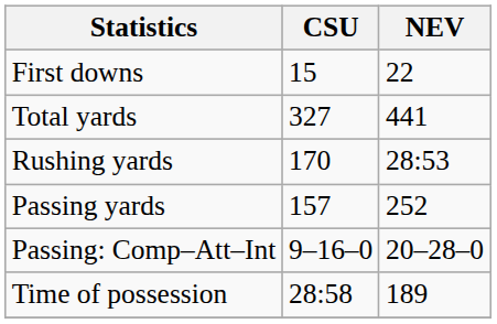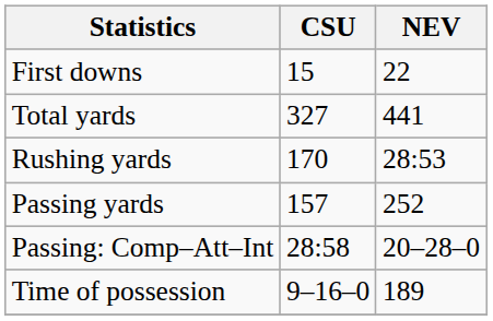Passing: Comp–Att–Int | CSU: 9–16–0 -> 28:58
Time of possession | CSU: 28:58 -> 9–16–0
